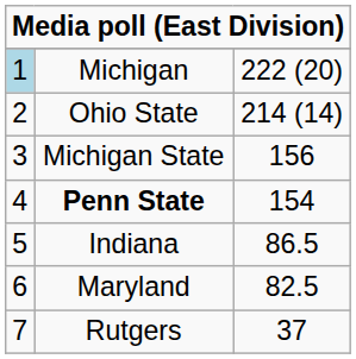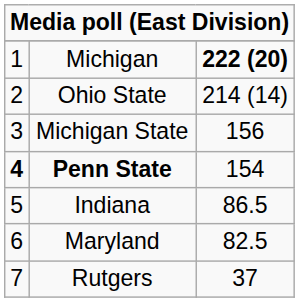Michigan | column 1: lightblue background -> no background
Michigan | column 3: normal -> bold
Penn State | column 1: normal -> bold
